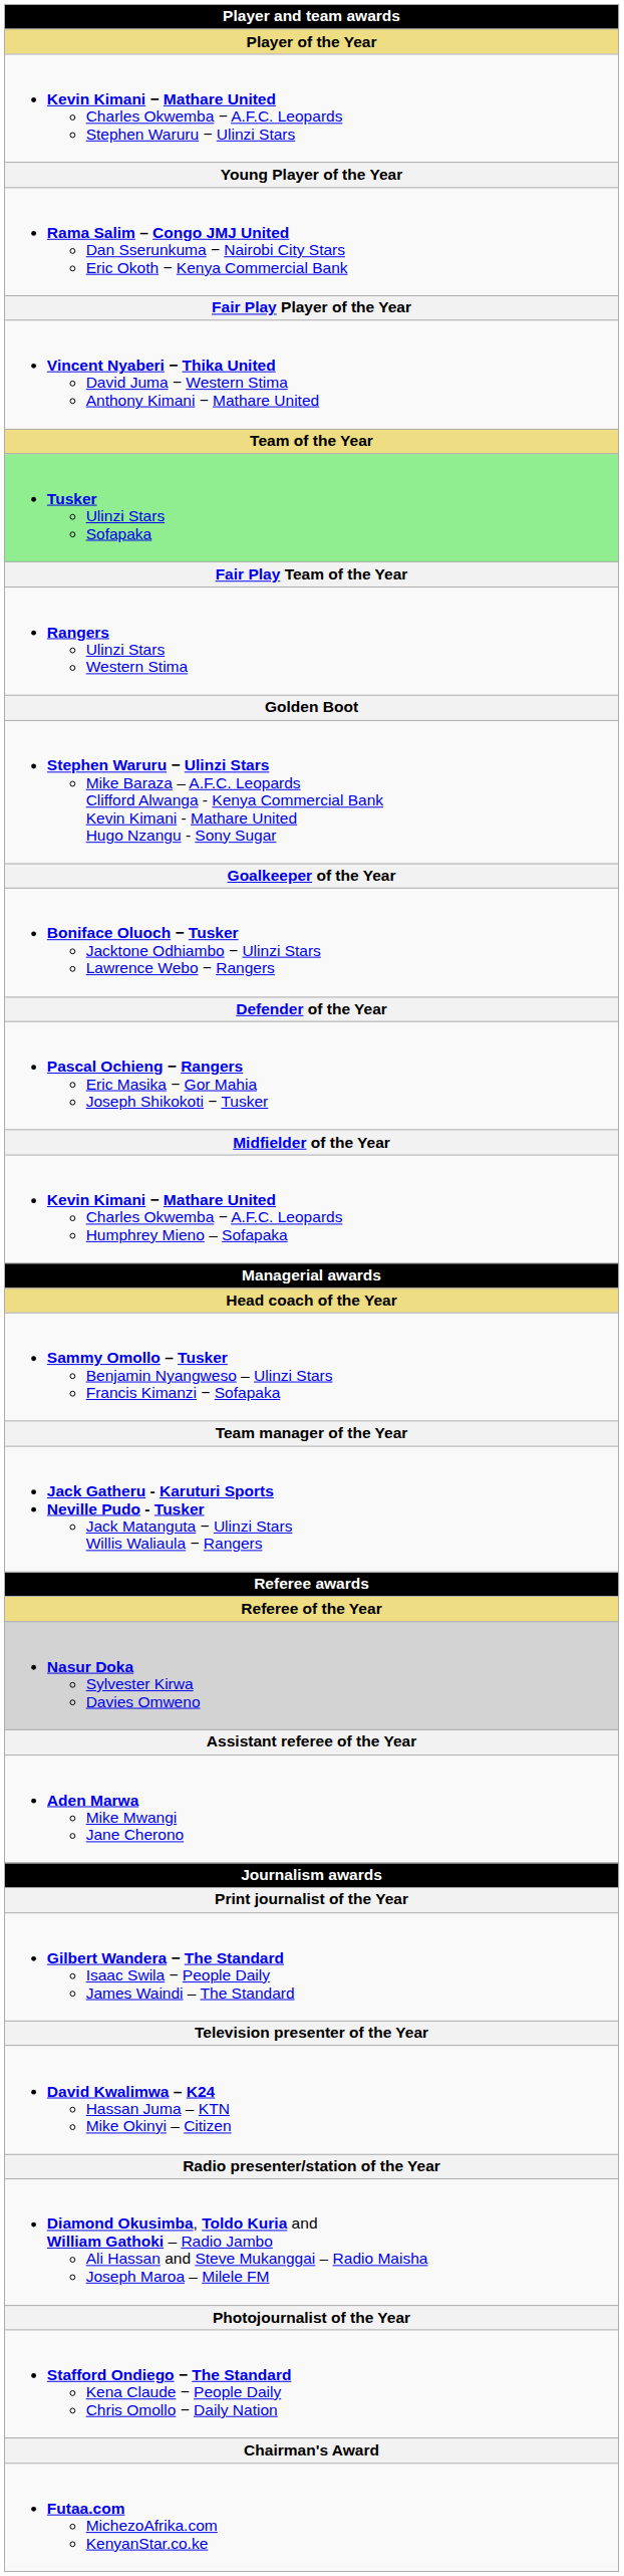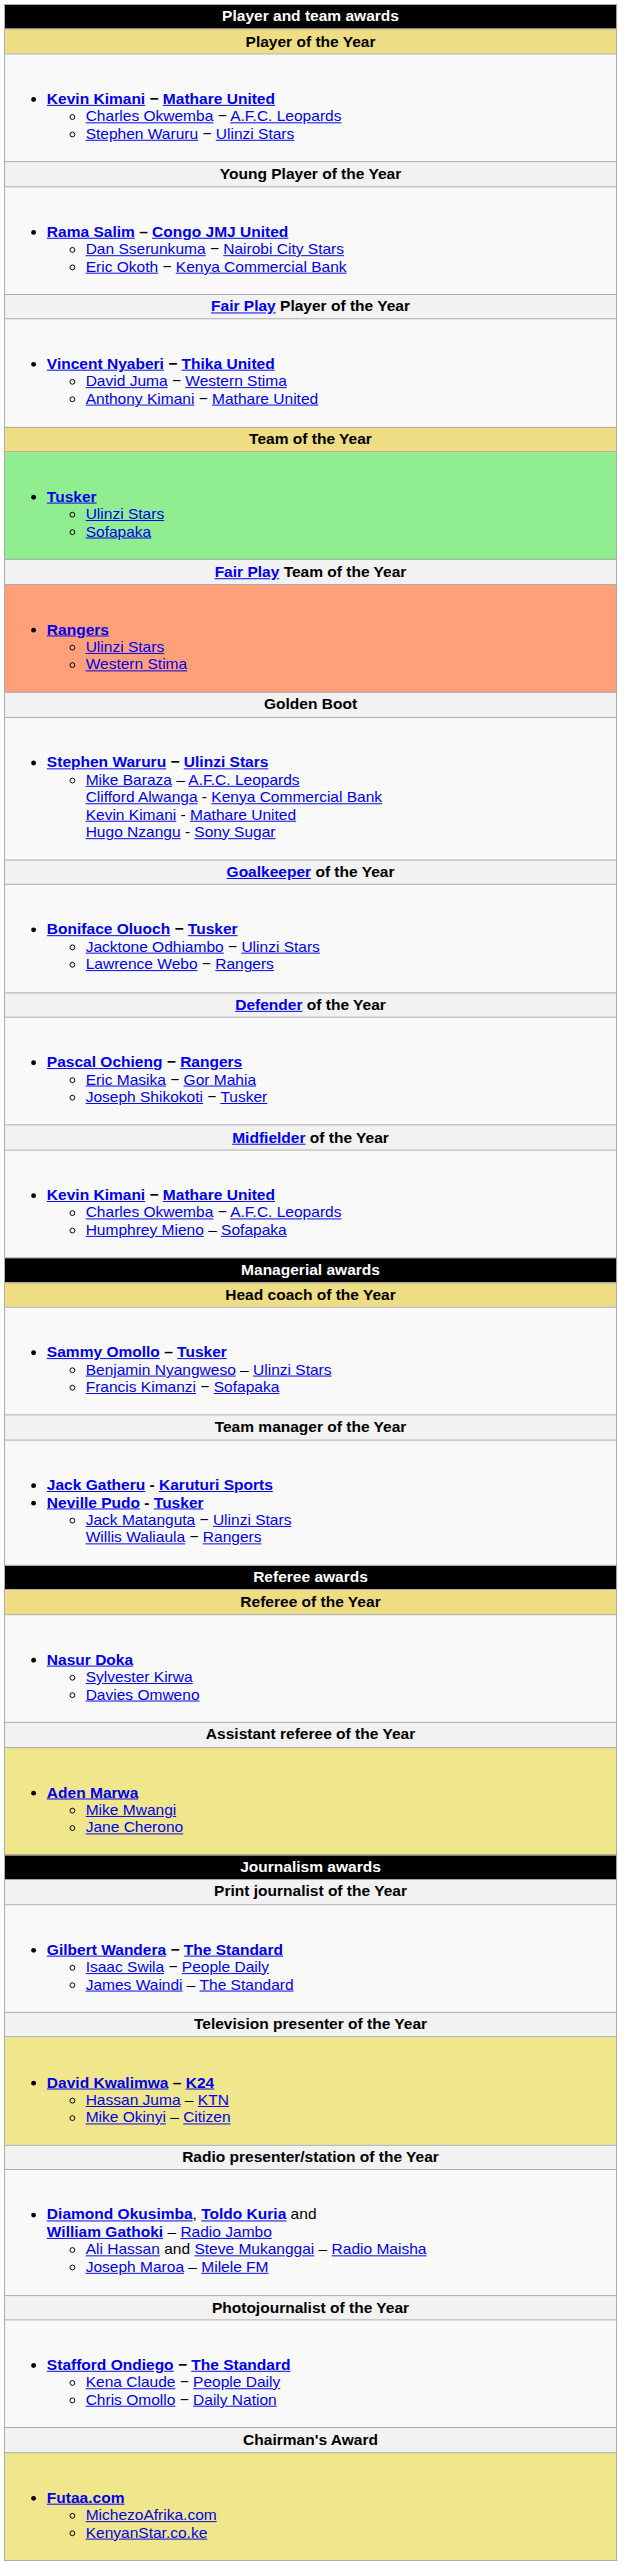row 11 | column 1: no background -> lightsalmon background
row 27 | column 1: lightgrey background -> no background
row 29 | column 1: no background -> khaki background
row 34 | column 1: no background -> khaki background
row 40 | column 1: no background -> khaki background
